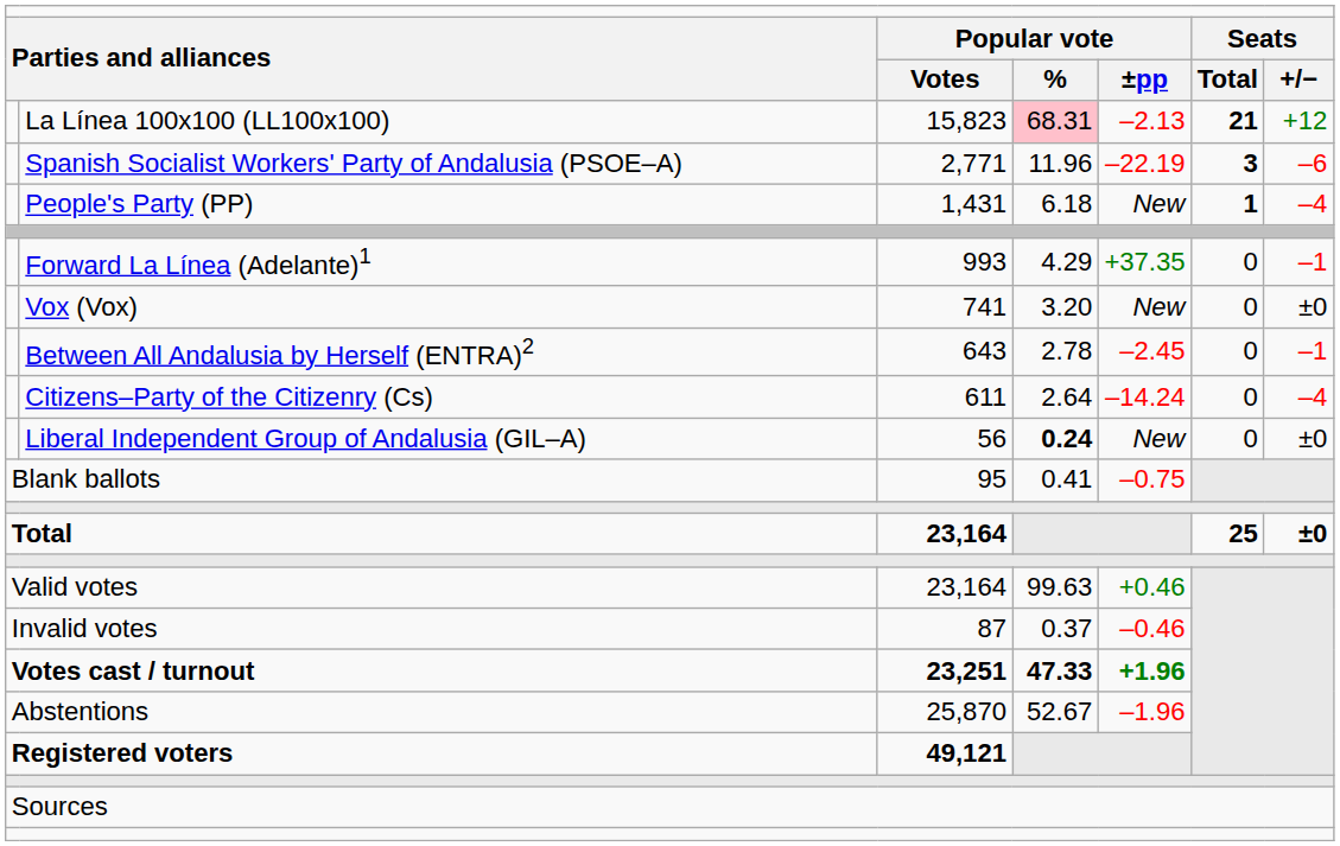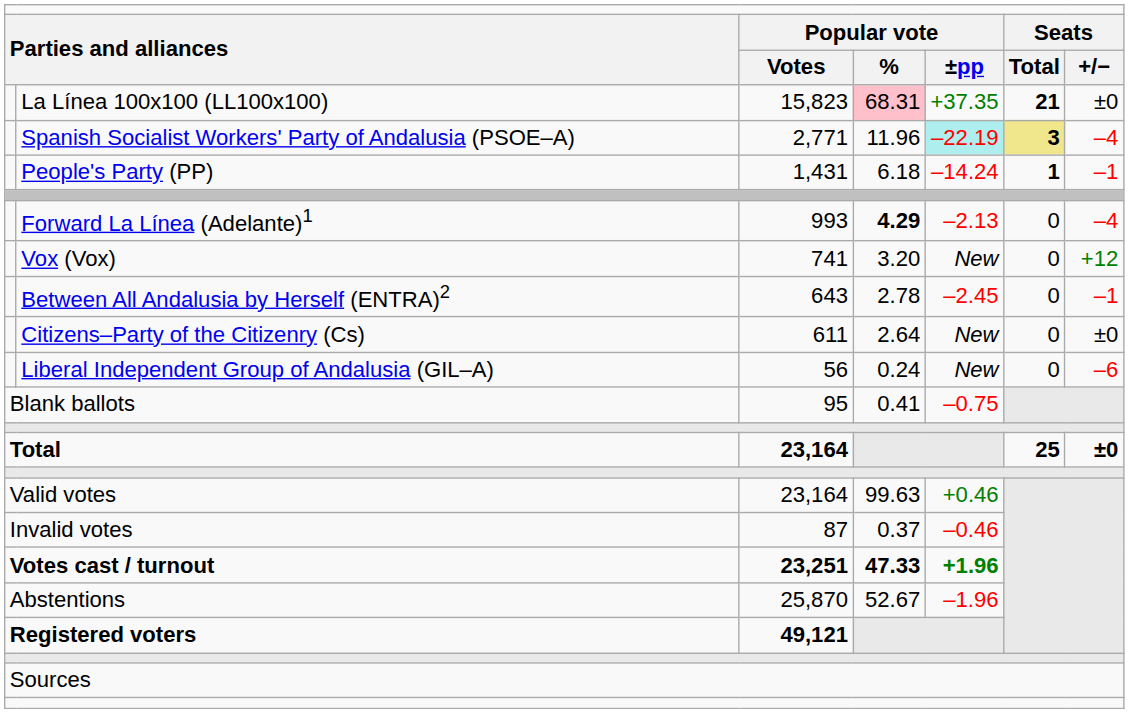La Línea 100x100 (LL100x100) | column 5: –2.13 -> +37.35
La Línea 100x100 (LL100x100) | column 7: +12 -> ±0
Spanish Socialist Workers' Party of Andalusia (PSOE–A) | column 5: no background -> paleturquoise background
Spanish Socialist Workers' Party of Andalusia (PSOE–A) | column 6: no background -> khaki background
Spanish Socialist Workers' Party of Andalusia (PSOE–A) | column 7: –6 -> –4
People's Party (PP) | column 5: New -> –14.24
People's Party (PP) | column 7: –4 -> –1
Forward La Línea (Adelante)1 | column 4: normal -> bold
Forward La Línea (Adelante)1 | column 5: +37.35 -> –2.13
Forward La Línea (Adelante)1 | column 7: –1 -> –4
Vox (Vox) | column 7: ±0 -> +12
Citizens–Party of the Citizenry (Cs) | column 5: –14.24 -> New
Citizens–Party of the Citizenry (Cs) | column 7: –4 -> ±0
Liberal Independent Group of Andalusia (GIL–A) | column 4: bold -> normal
Liberal Independent Group of Andalusia (GIL–A) | column 7: ±0 -> –6
